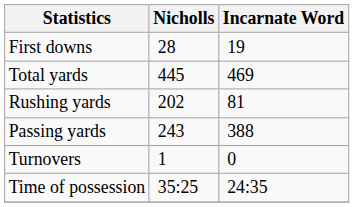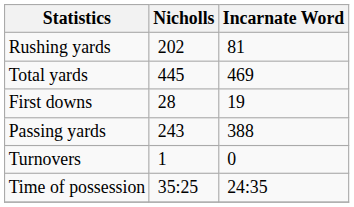rows swapped: First downs <-> Rushing yards
